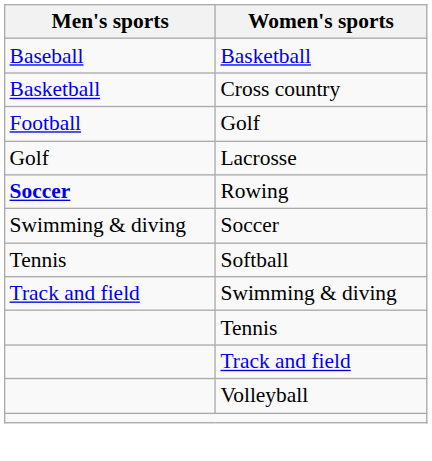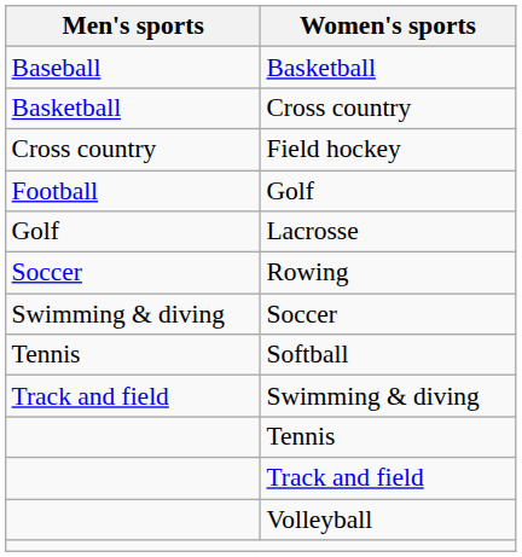+ row: Cross country | Field hockey
Rowing | Men's sports: bold -> normal
